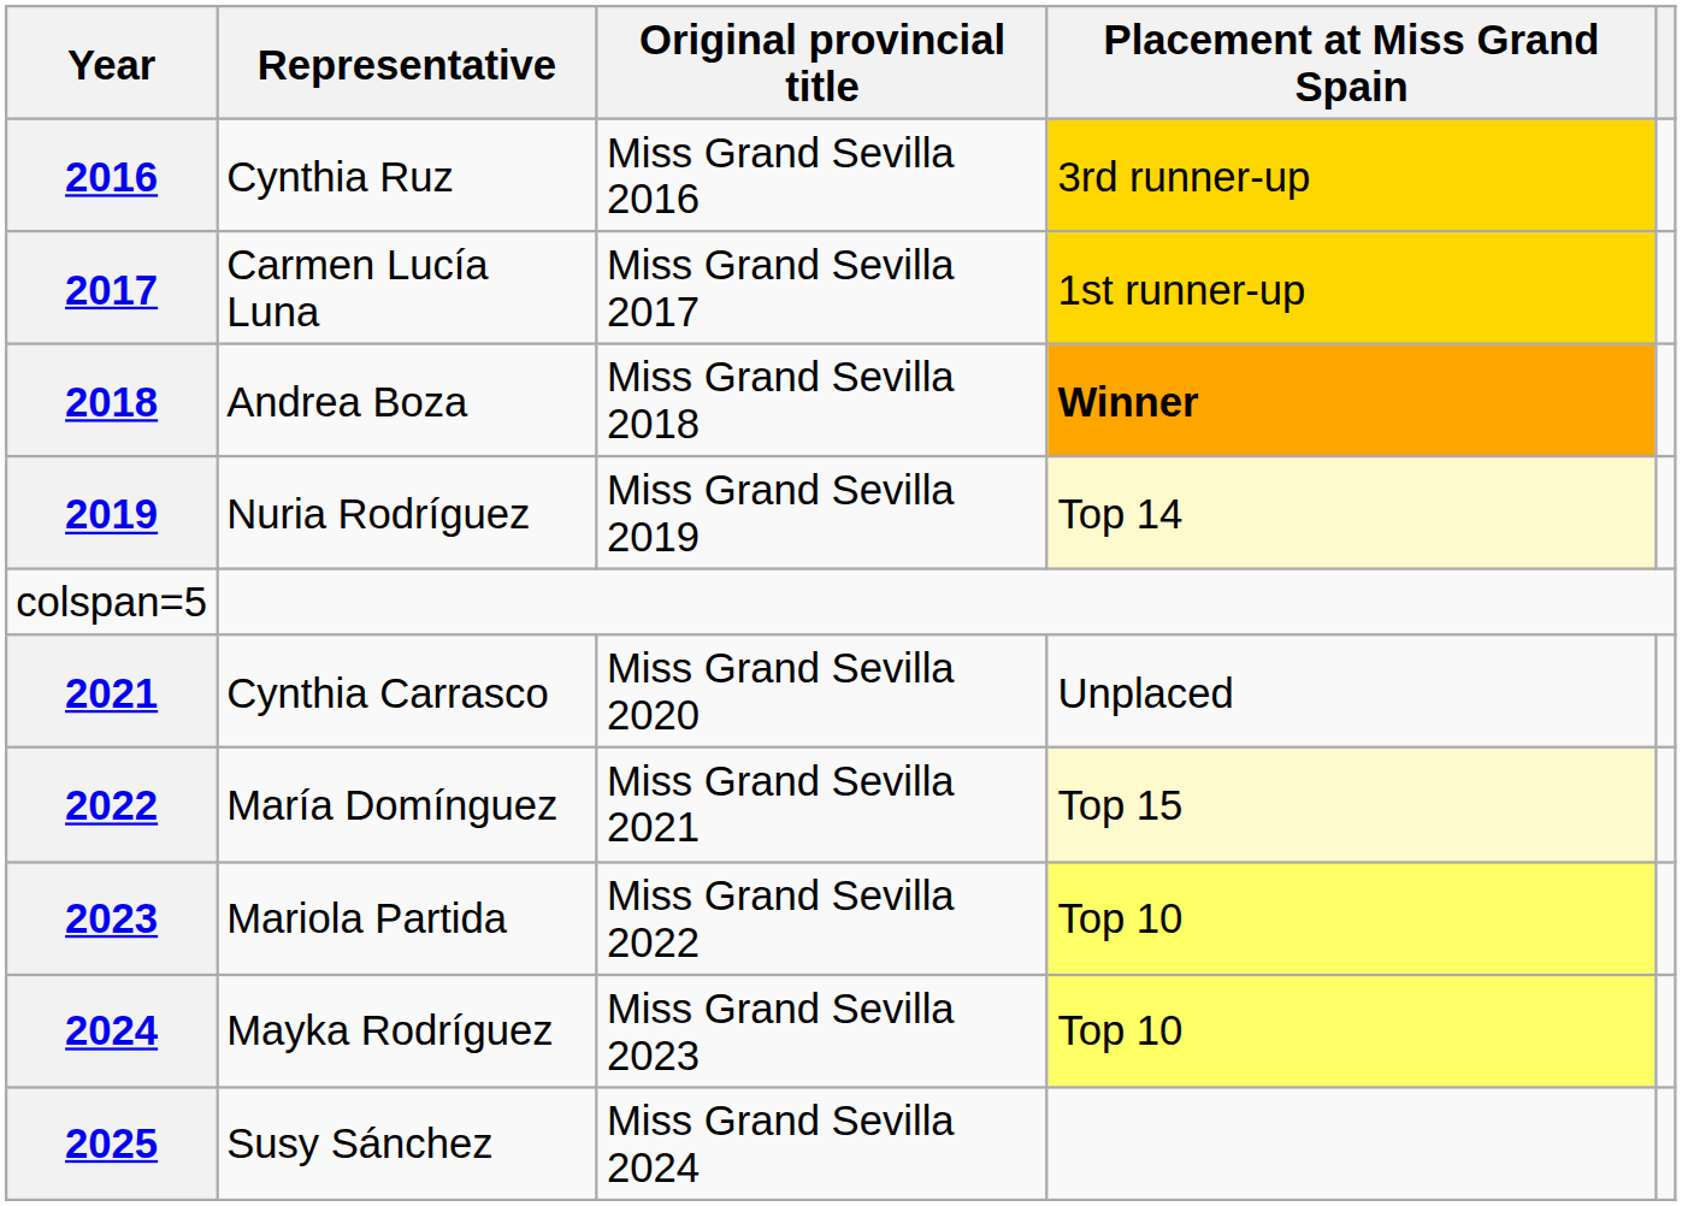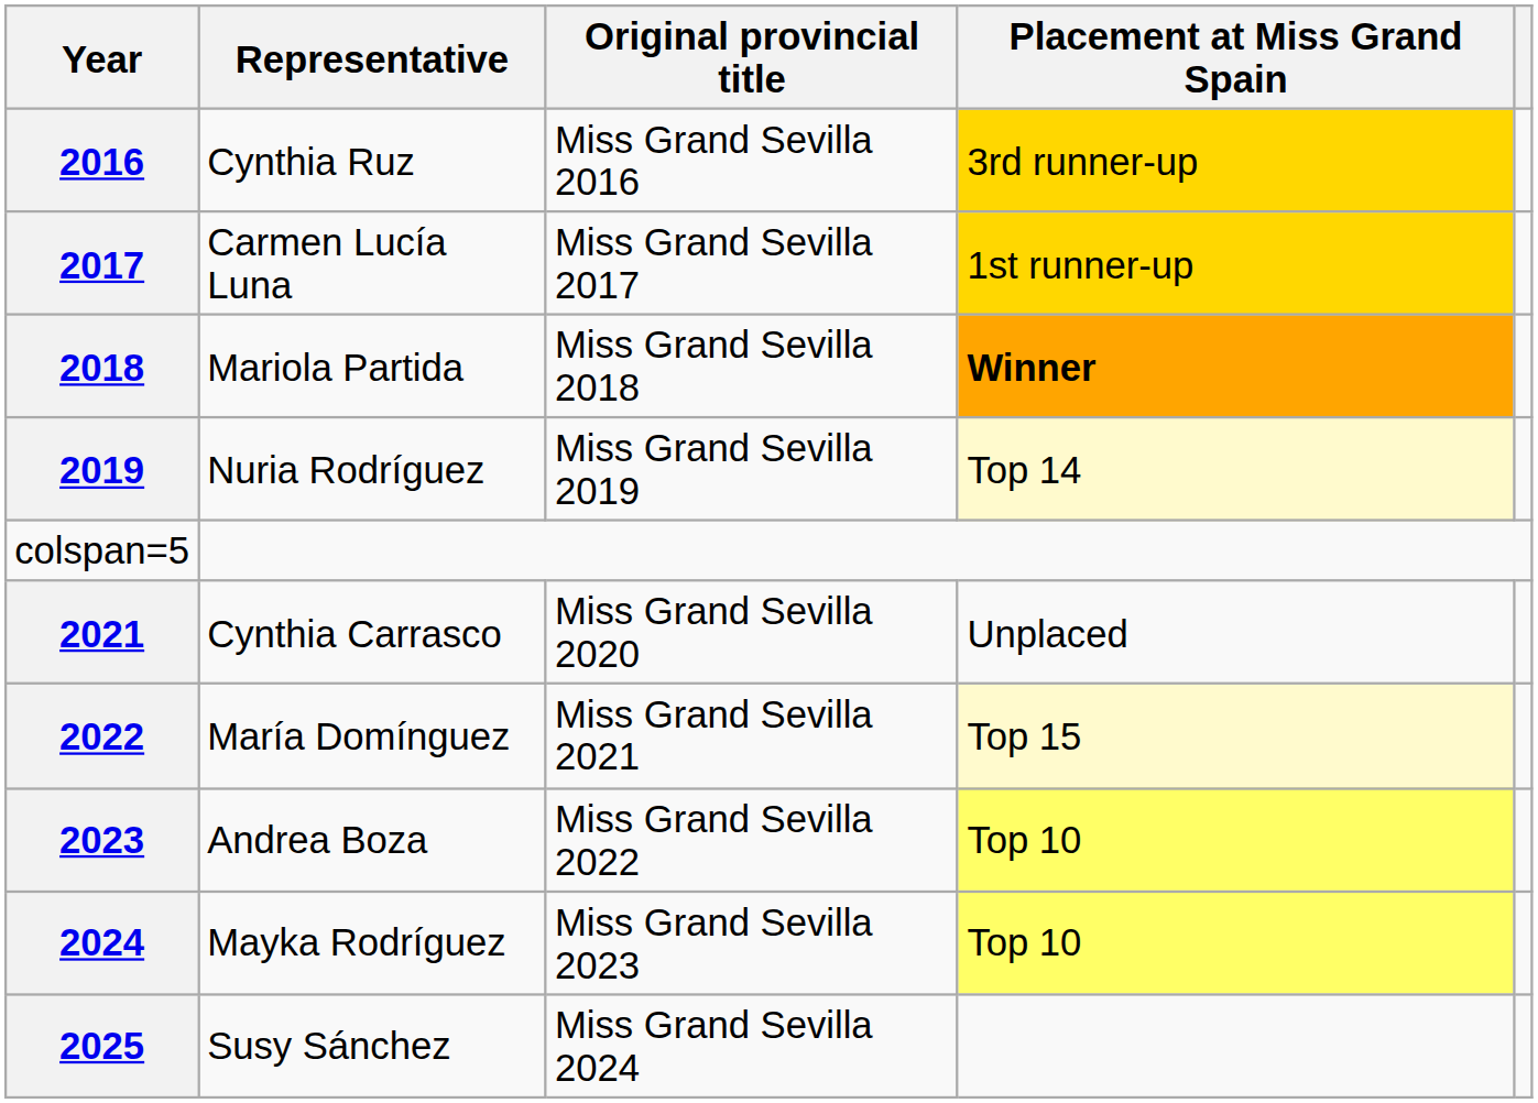2018 | Representative: Andrea Boza -> Mariola Partida
2023 | Representative: Mariola Partida -> Andrea Boza
